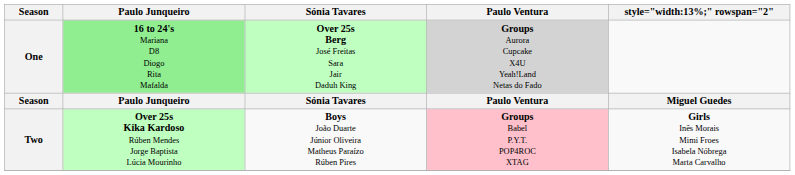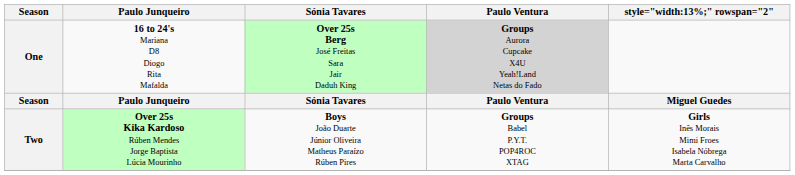One | Paulo Junqueiro: lightgreen background -> no background
Two | Paulo Ventura: pink background -> no background
